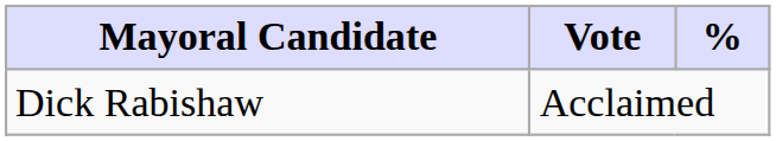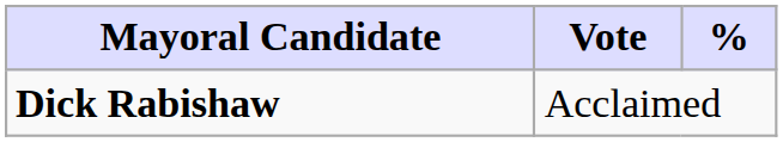Dick Rabishaw | Mayoral Candidate: normal -> bold
